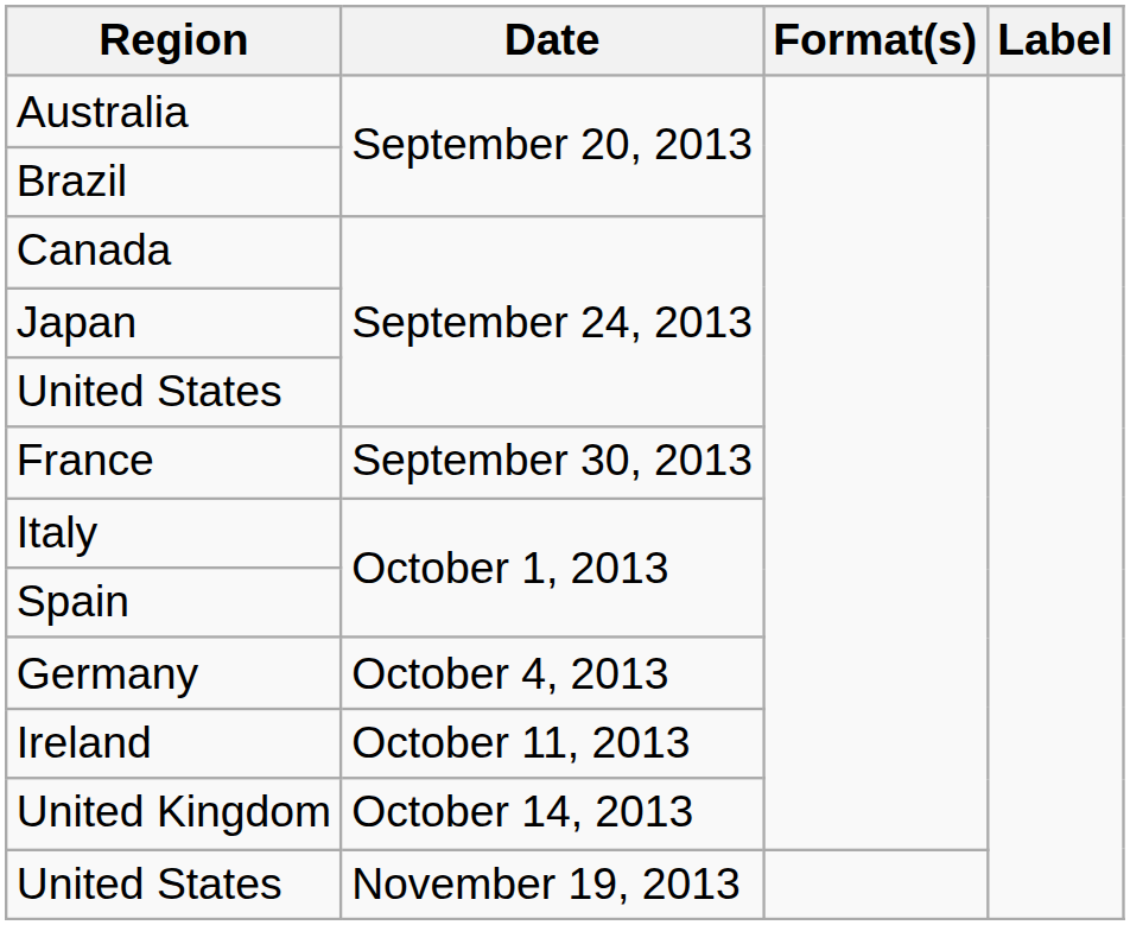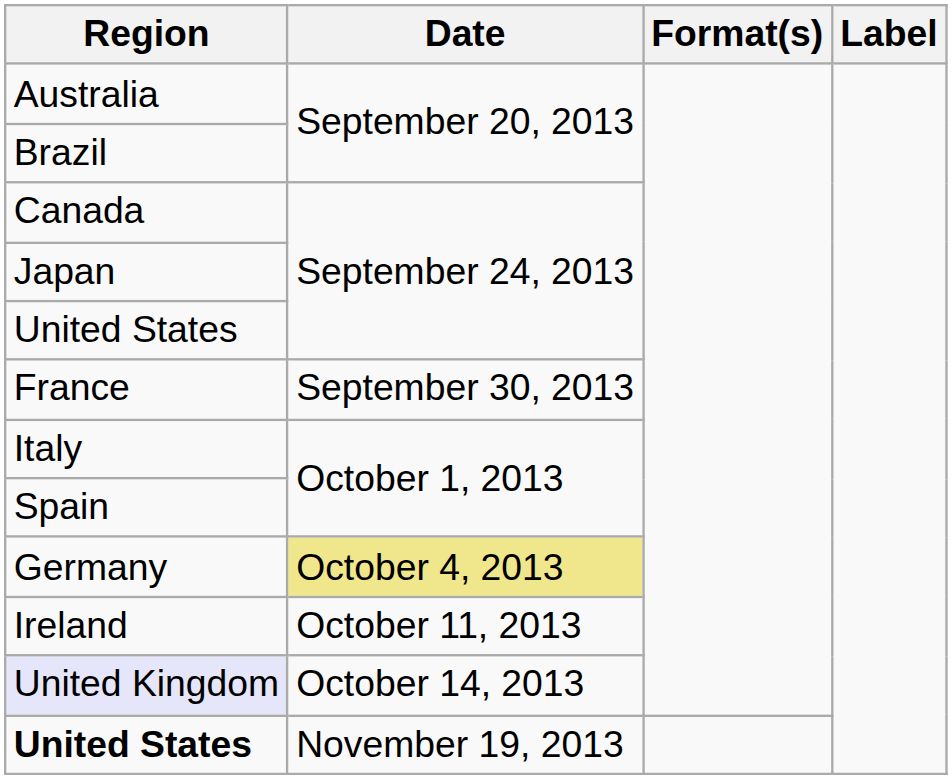Germany | Date: no background -> khaki background
United Kingdom | Region: no background -> lavender background
United States / November 19, 2013 | Region: normal -> bold
